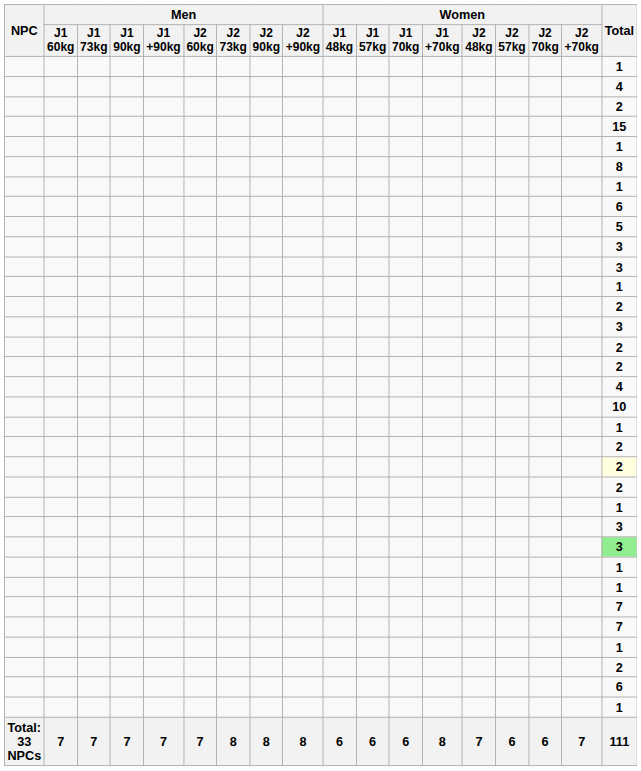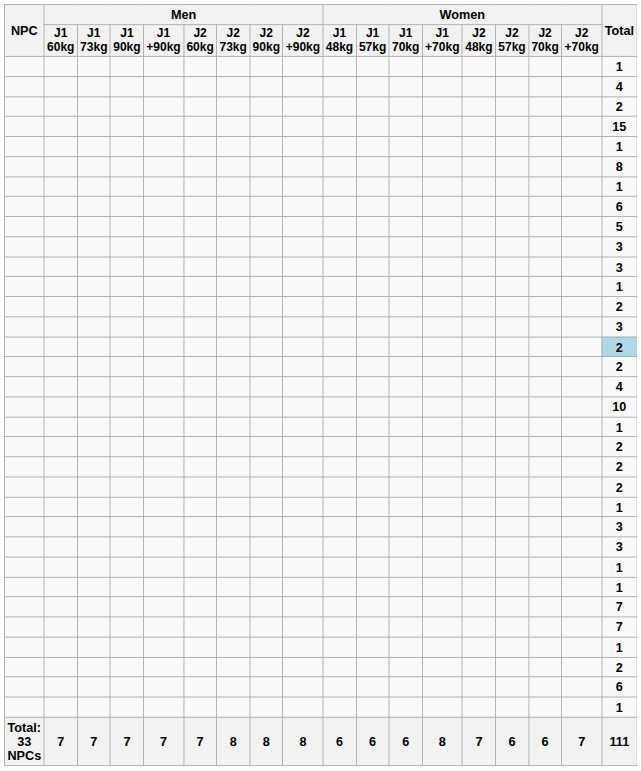row 17 | Total: no background -> lightblue background
row 23 | Total: lightyellow background -> no background
row 27 | Total: lightgreen background -> no background
